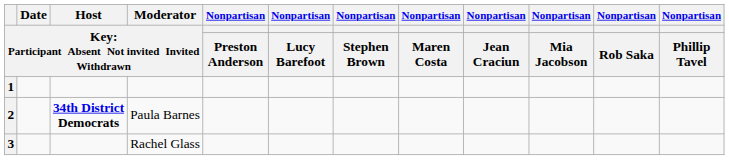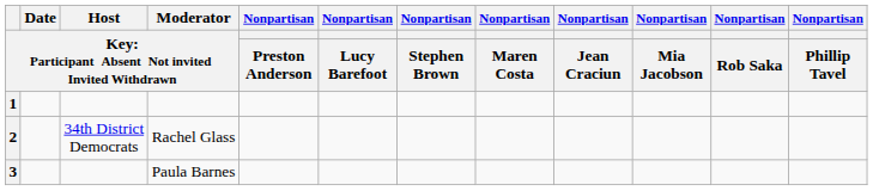2 | column 3: bold -> normal
2 | column 4: Paula Barnes -> Rachel Glass
3 | column 4: Rachel Glass -> Paula Barnes
